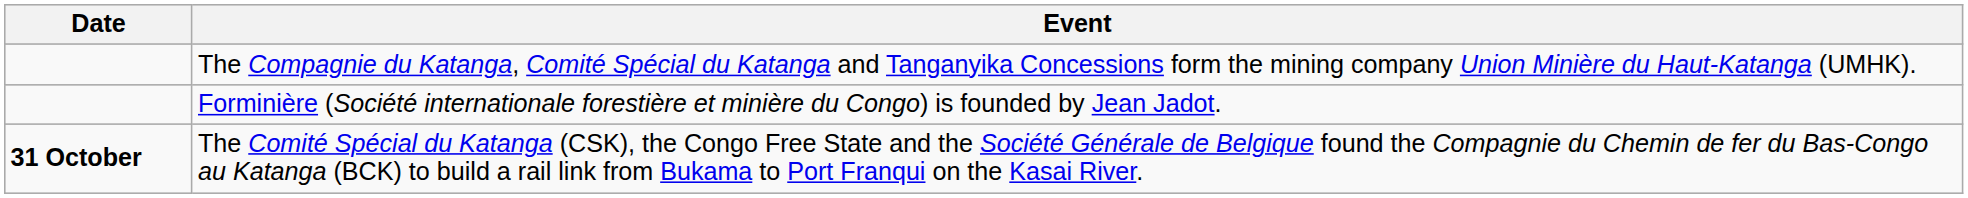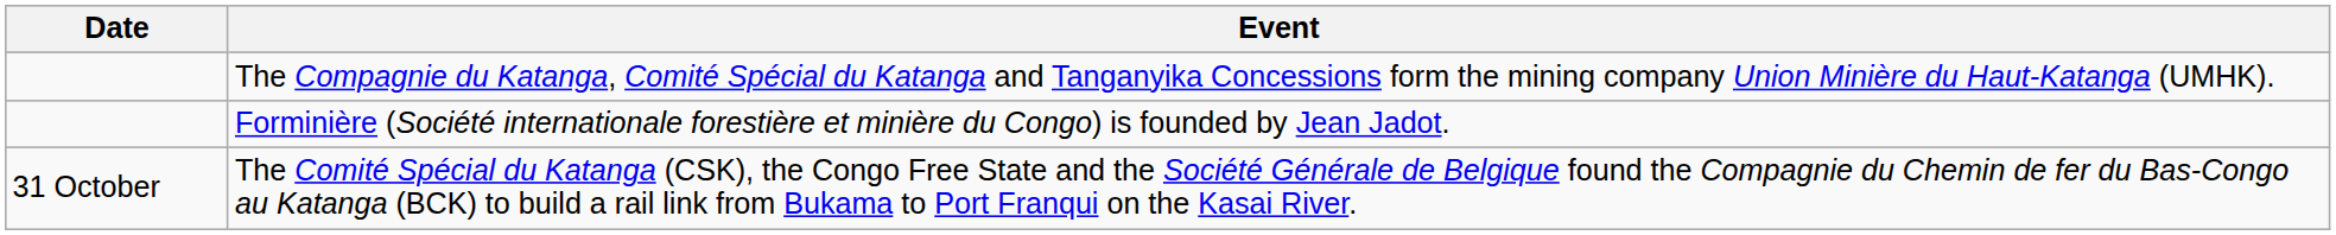row 4 | Date: bold -> normal
